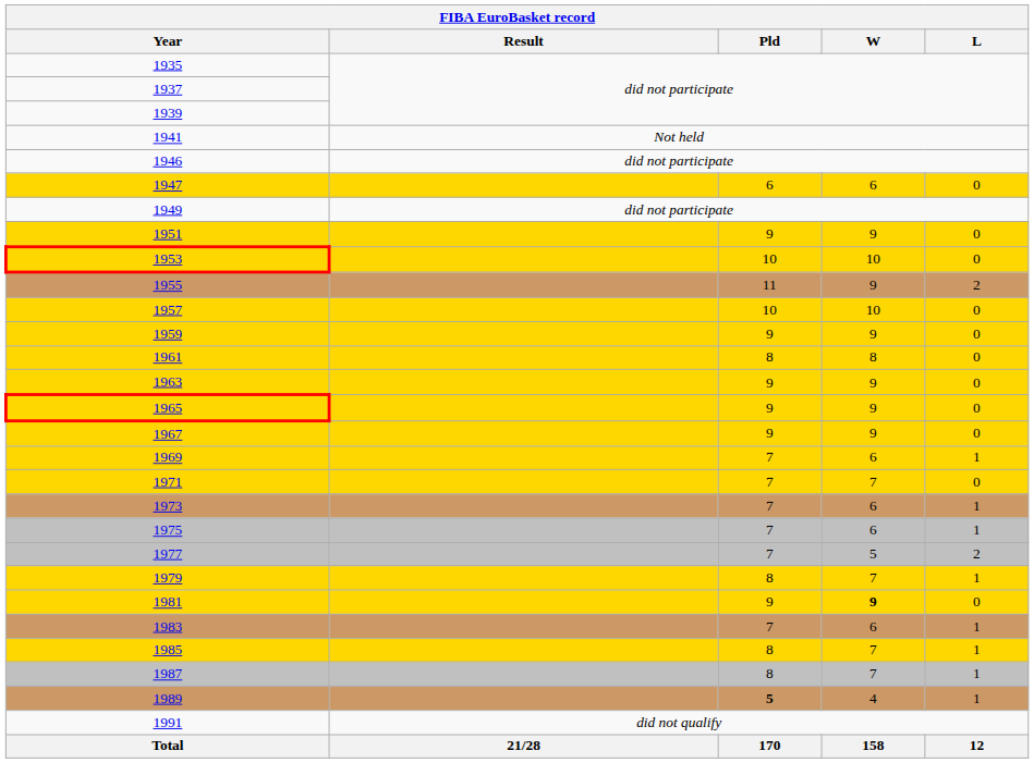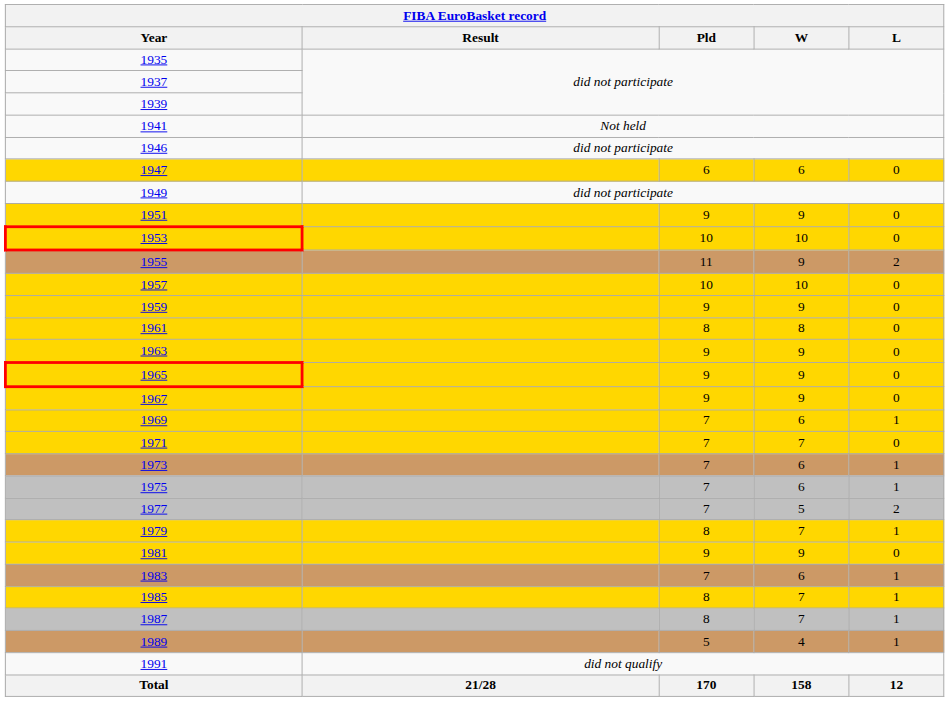1981 | W: bold -> normal
1989 | Pld: bold -> normal
